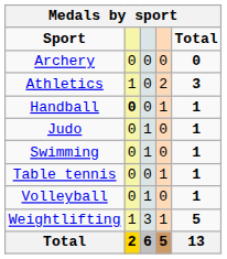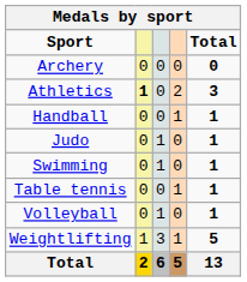Athletics | column 2: normal -> bold
Handball | column 2: bold -> normal
